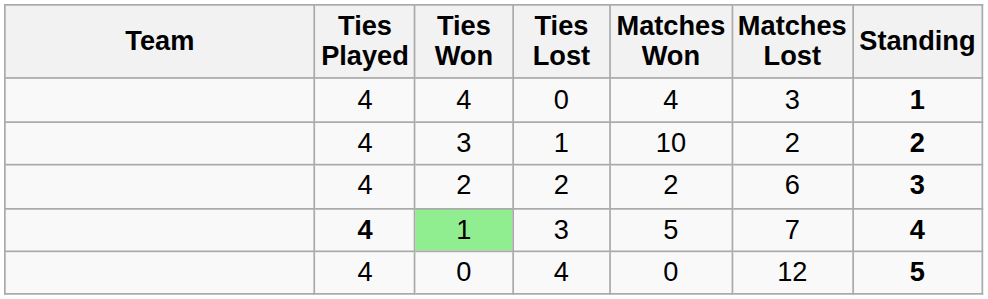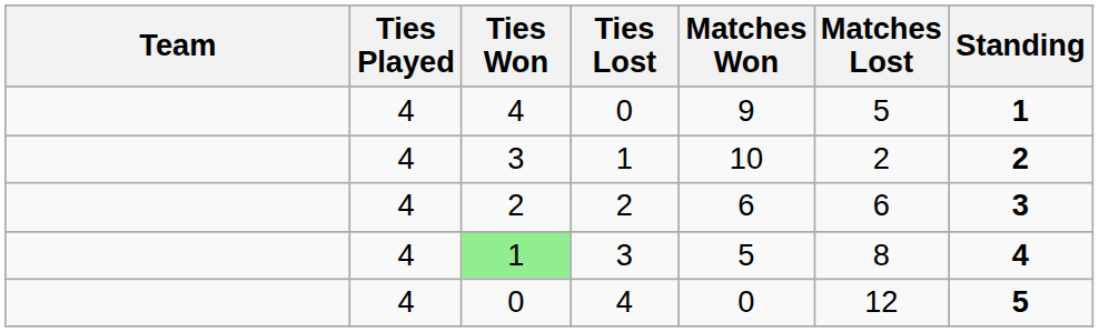row 2 | Matches Won: 4 -> 9
row 2 | Matches Lost: 3 -> 5
row 4 | Matches Won: 2 -> 6
row 5 | Ties Played: bold -> normal
row 5 | Matches Lost: 7 -> 8
